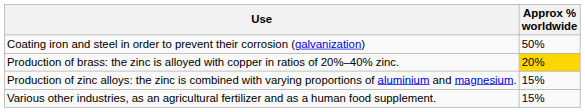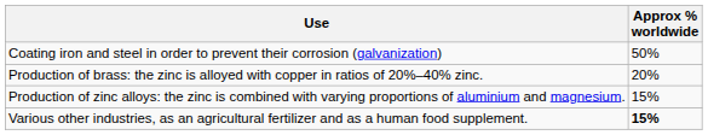row 3 | Approx % worldwide: gold background -> no background
row 5 | Approx % worldwide: normal -> bold
